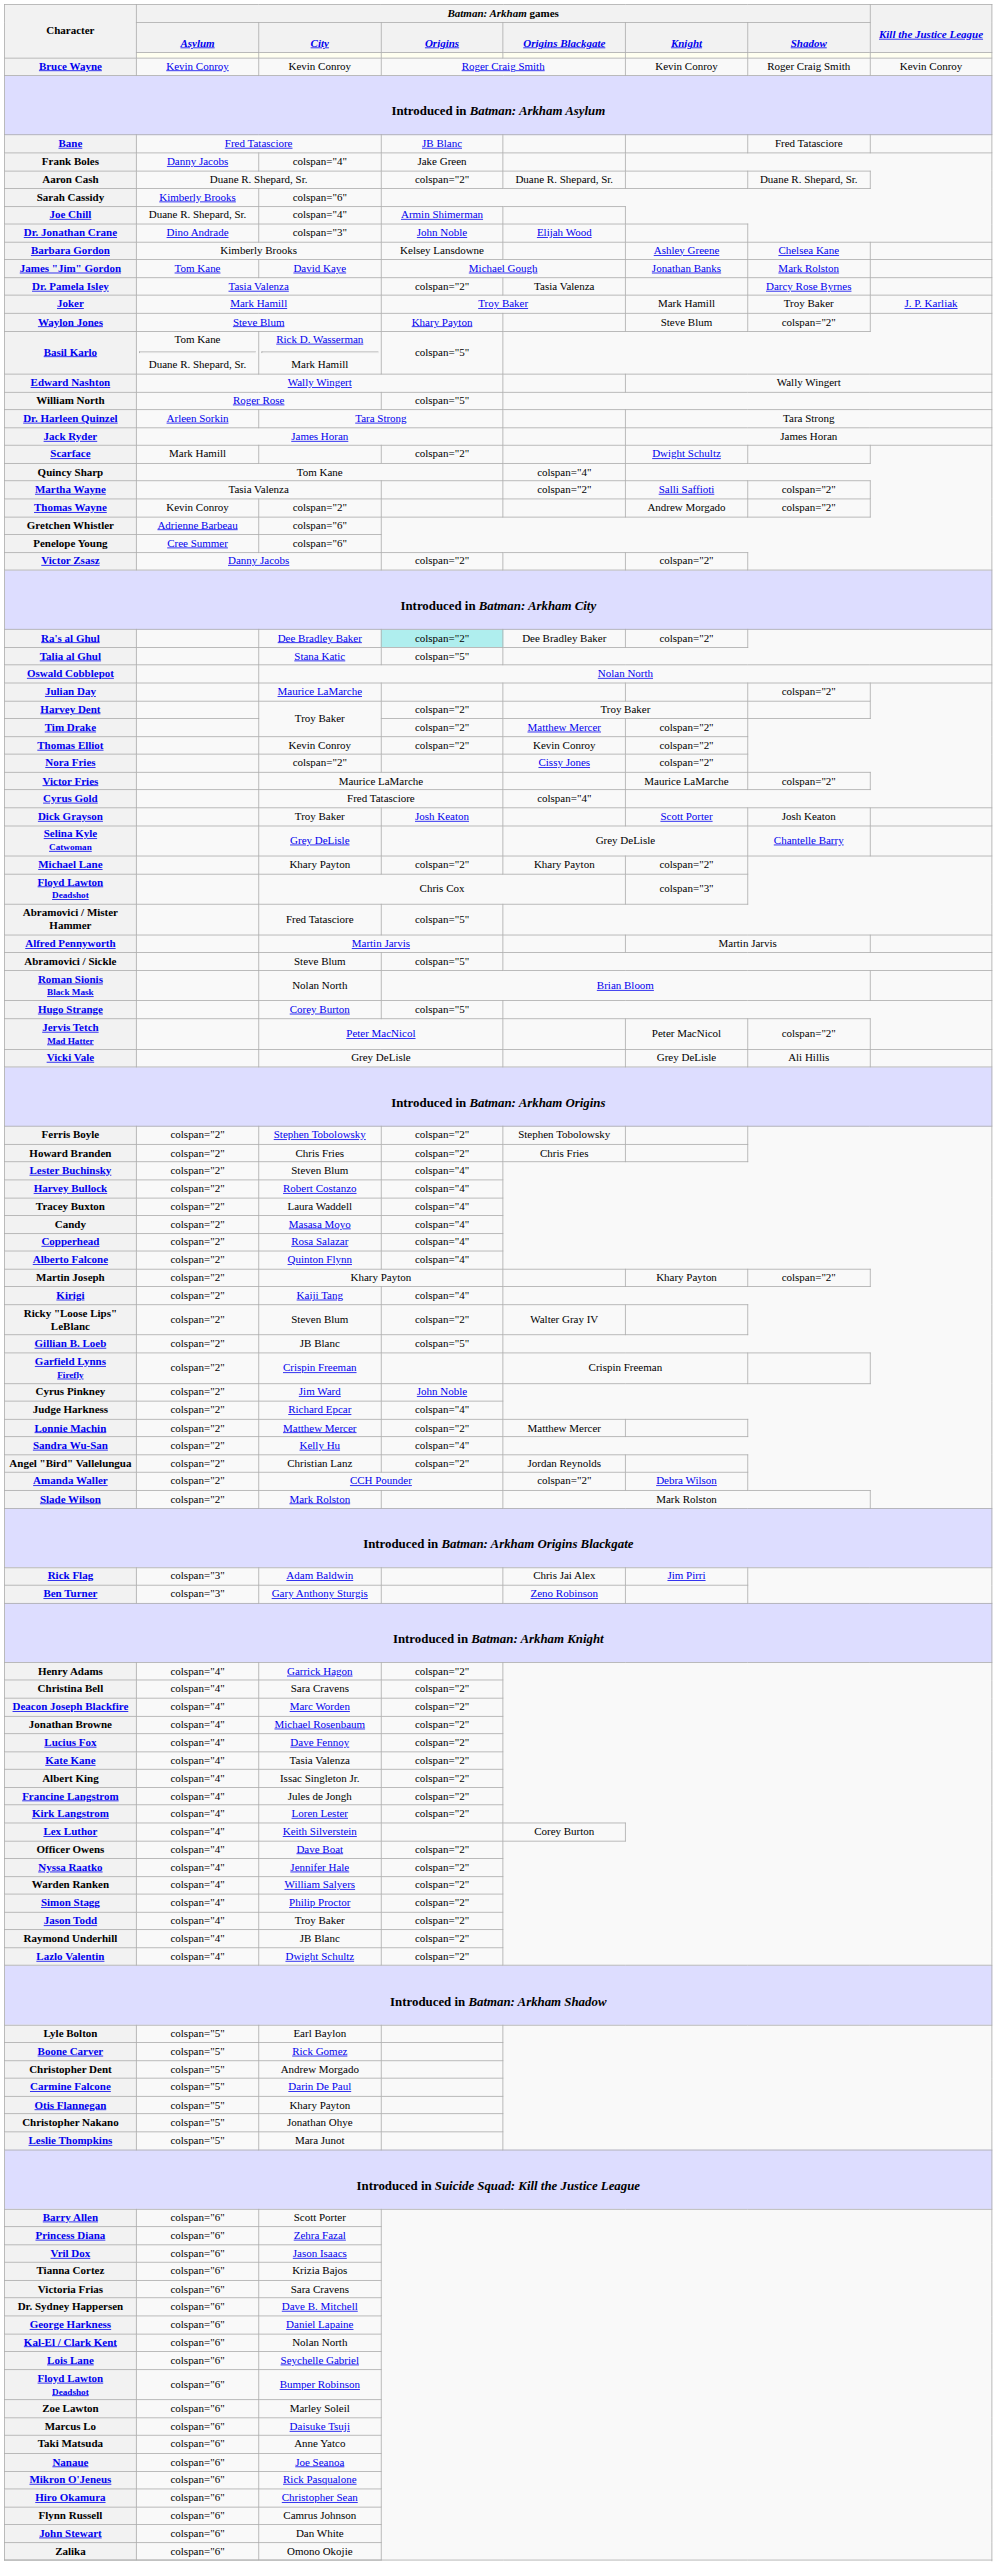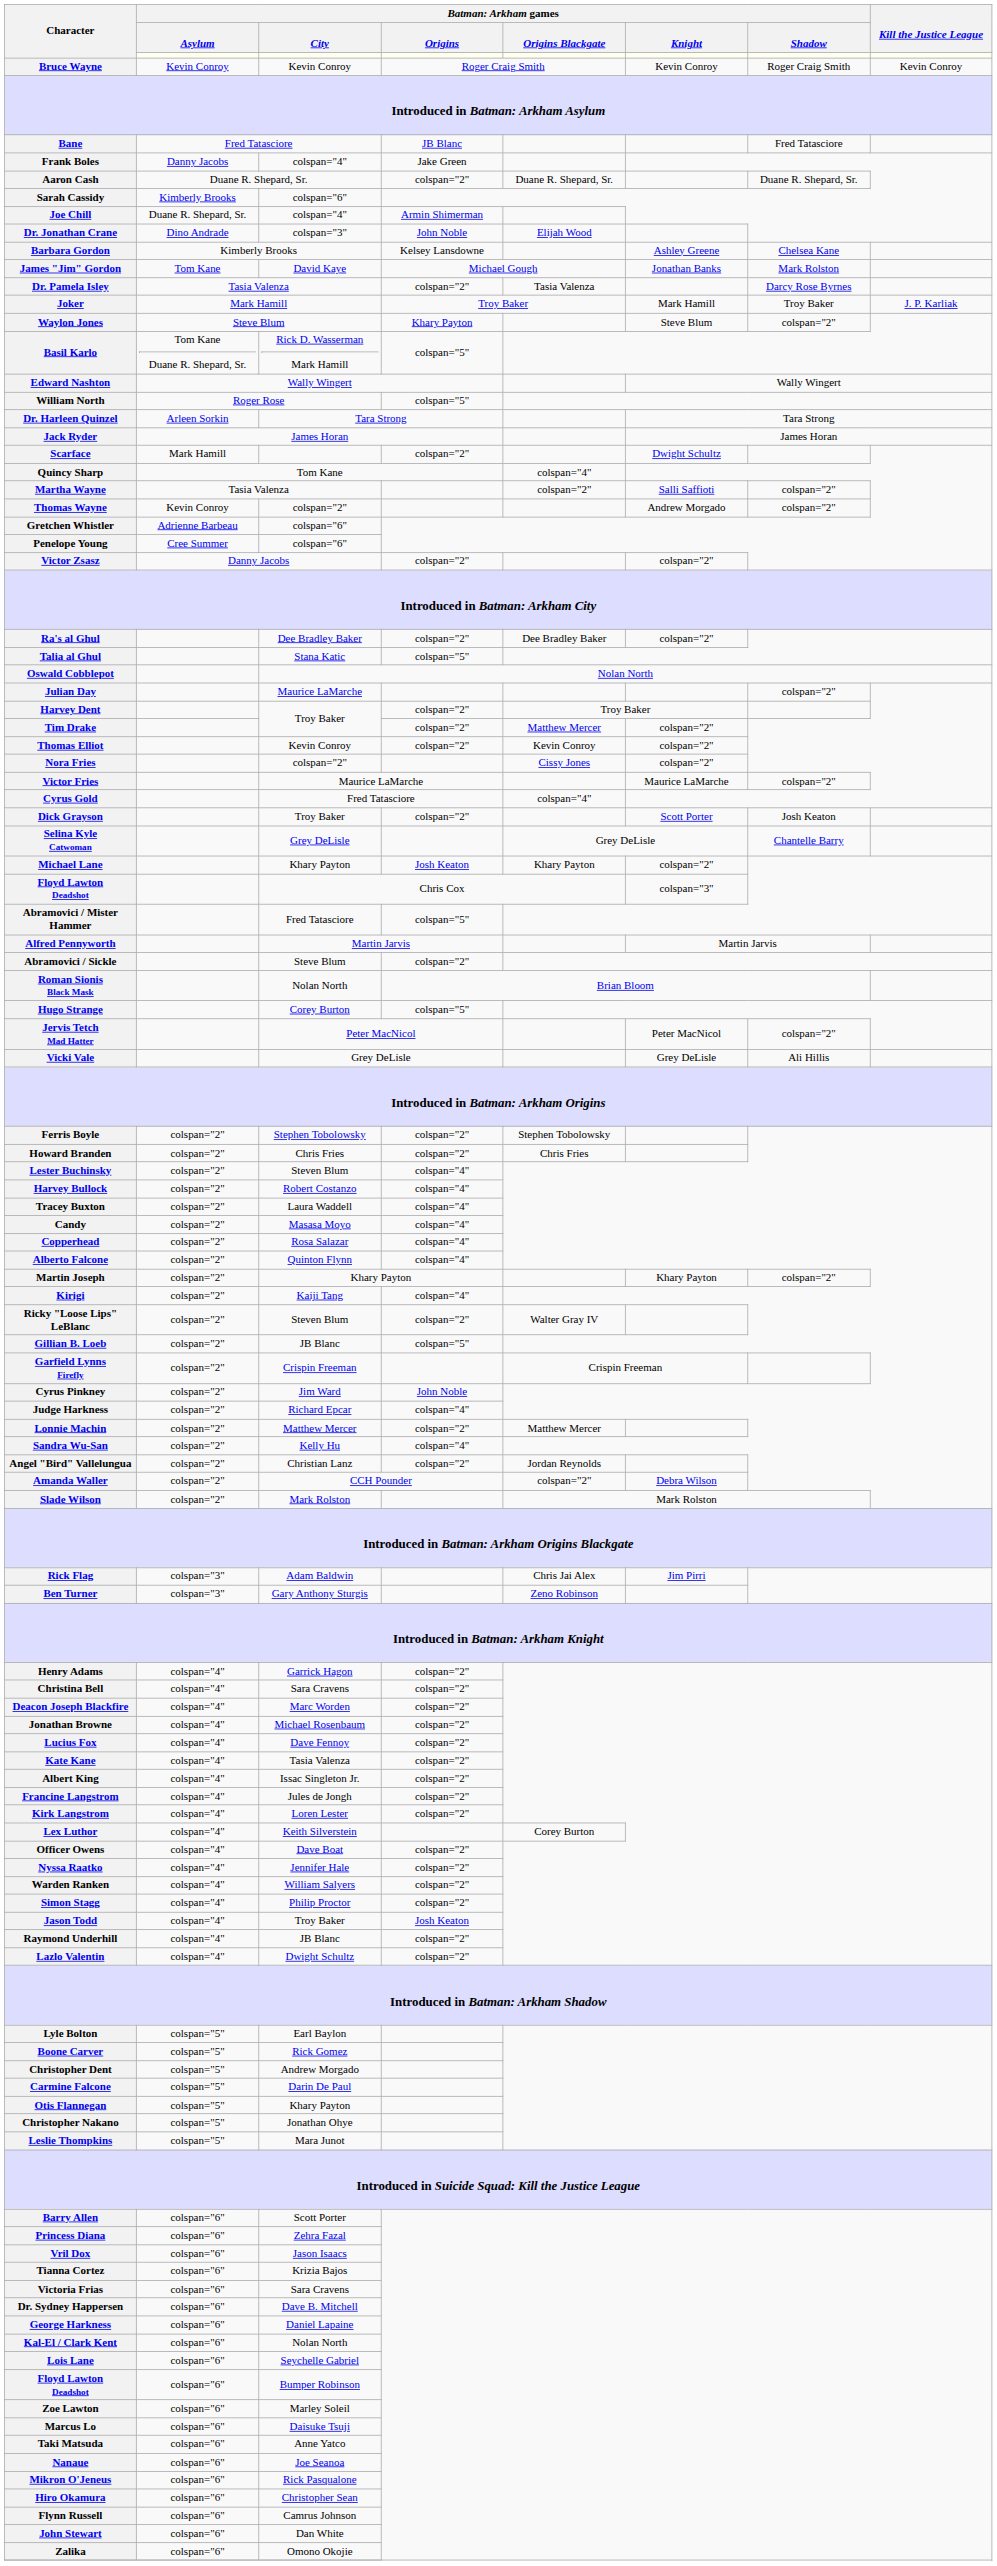Ra's al Ghul | column 4: paleturquoise background -> no background
Dick Grayson | column 4: Josh Keaton -> colspan="2"
Michael Lane | column 4: colspan="2" -> Josh Keaton
Abramovici / Sickle | column 4: colspan="5" -> colspan="2"
Jason Todd | column 4: colspan="2" -> Josh Keaton
